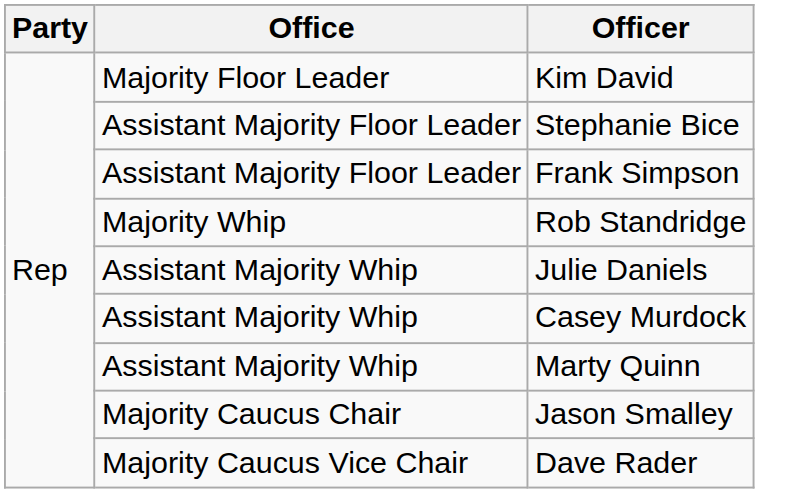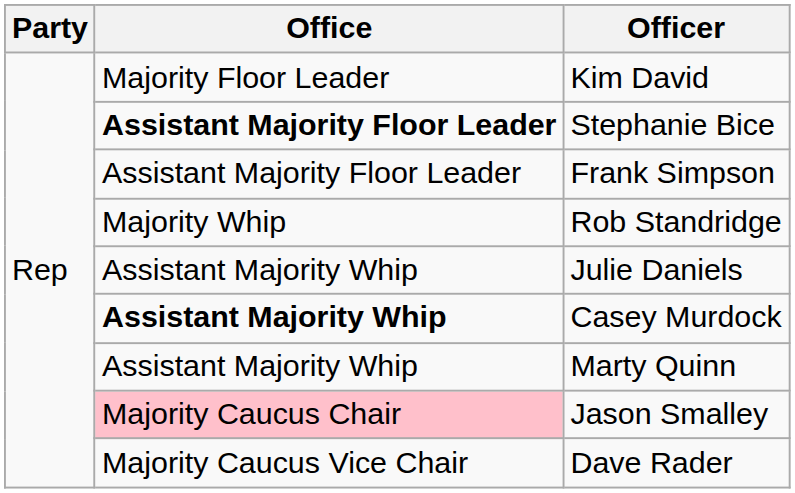Stephanie Bice | Office: normal -> bold
Casey Murdock | Office: normal -> bold
Jason Smalley | Office: no background -> pink background
